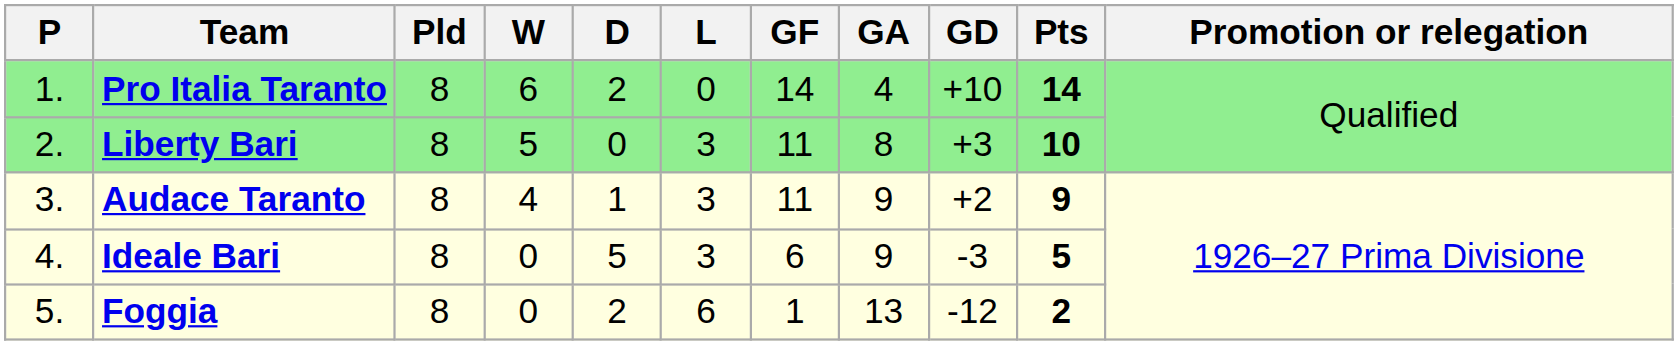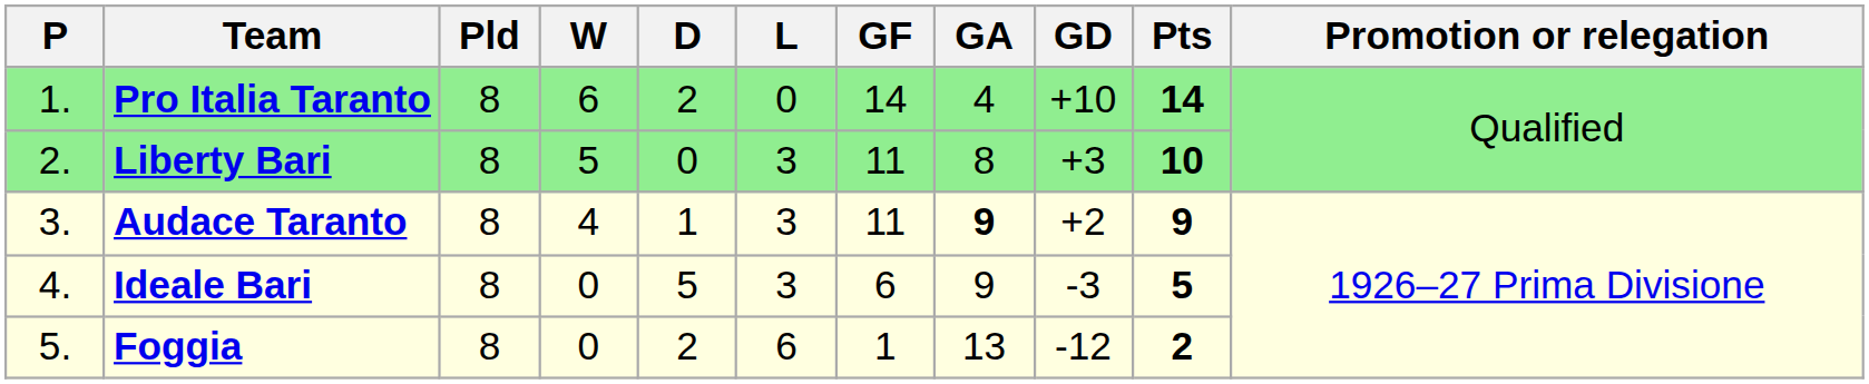Audace Taranto | GA: normal -> bold
